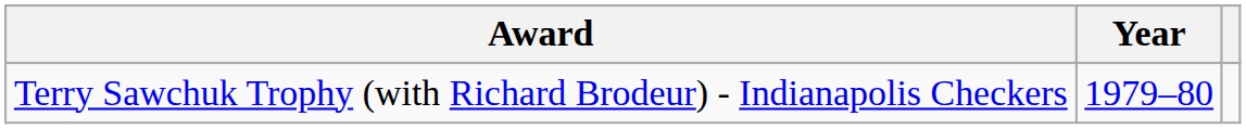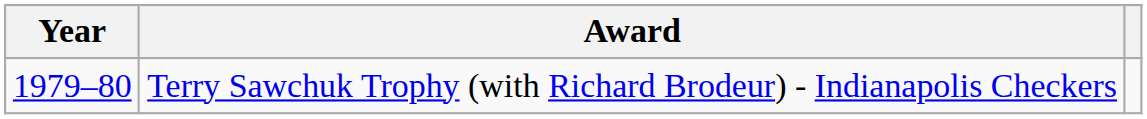columns swapped: Award <-> Year
